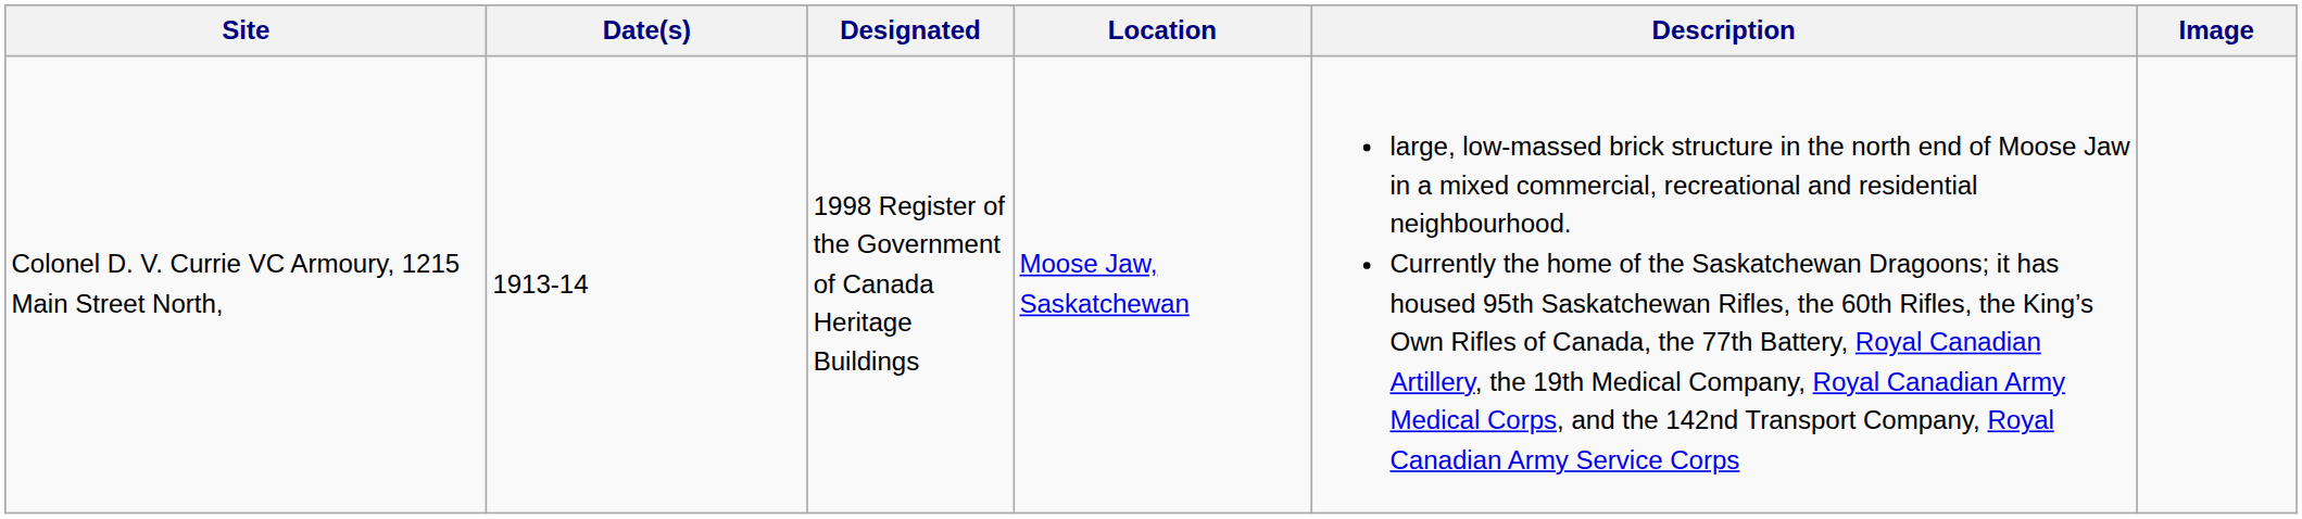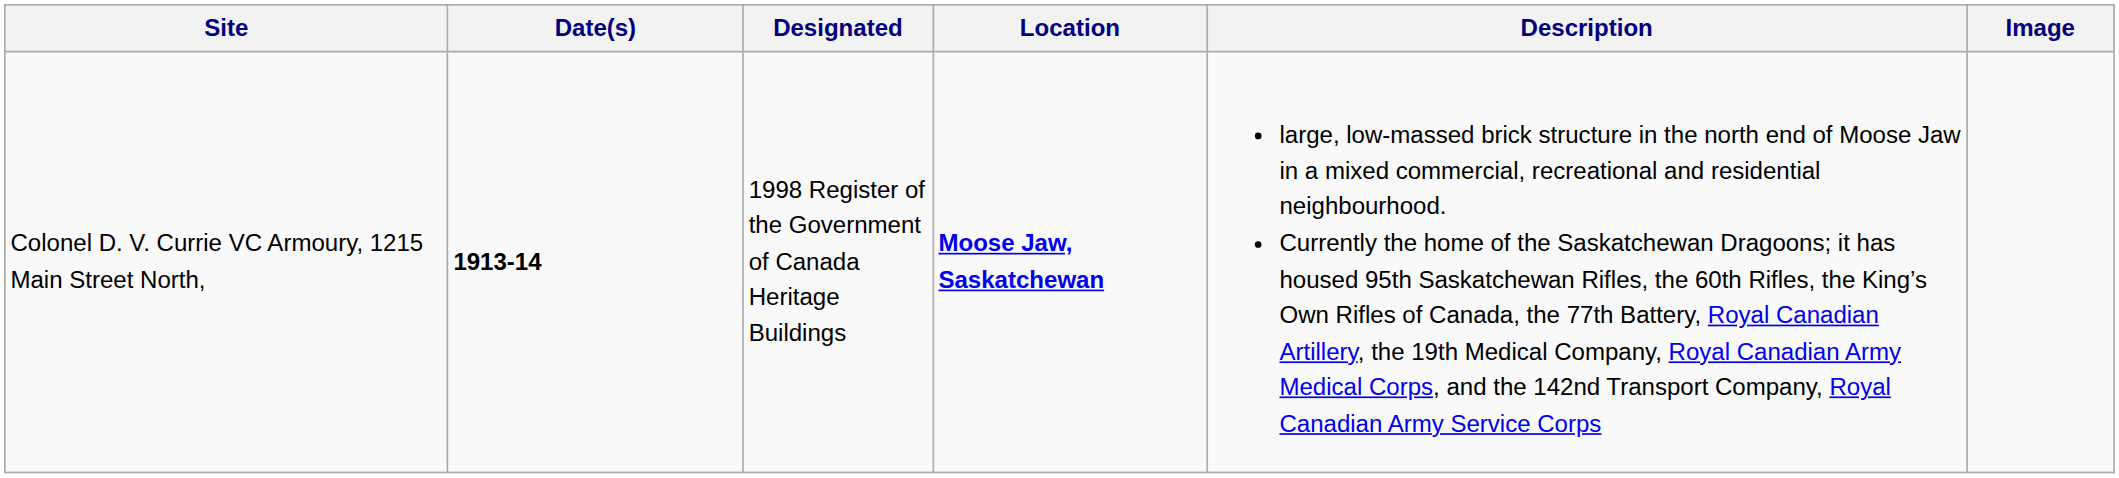Colonel D. V. Currie VC Armoury, 1215 Main Street North, | Date(s): normal -> bold
Colonel D. V. Currie VC Armoury, 1215 Main Street North, | Location: normal -> bold
